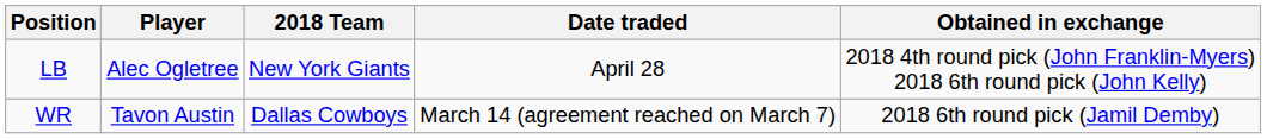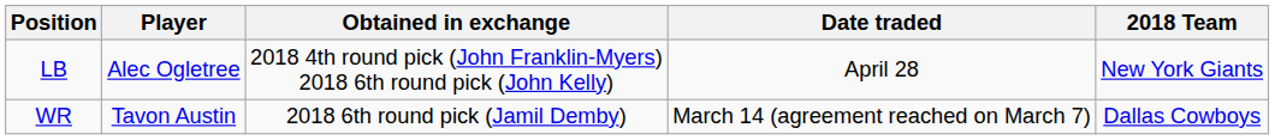columns swapped: 2018 Team <-> Obtained in exchange
